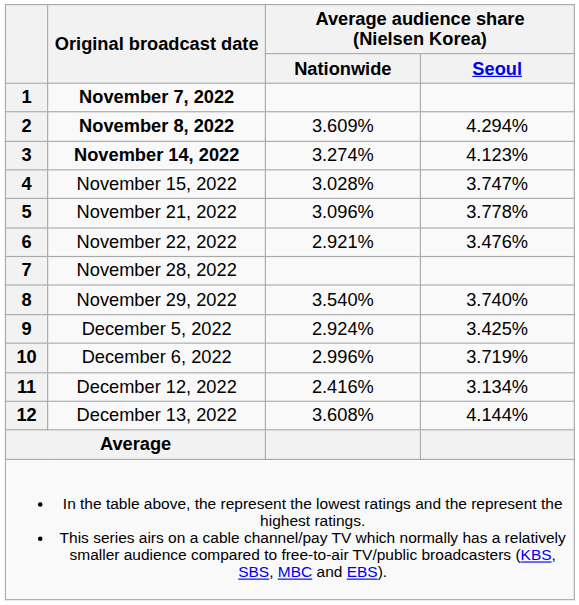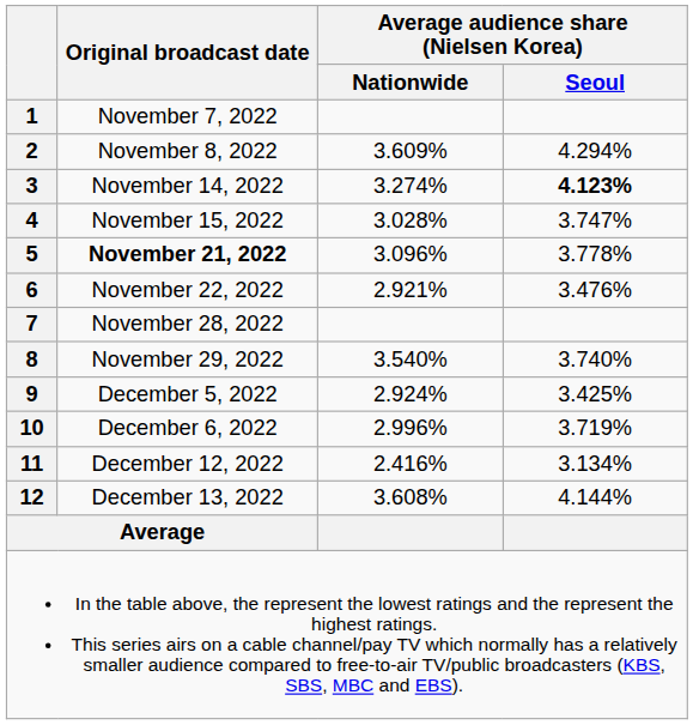1 | Original broadcast date: bold -> normal
2 | Original broadcast date: bold -> normal
3 | Original broadcast date: bold -> normal
3 | Average audience share (Nielsen Korea) / Seoul: normal -> bold
5 | Original broadcast date: normal -> bold
